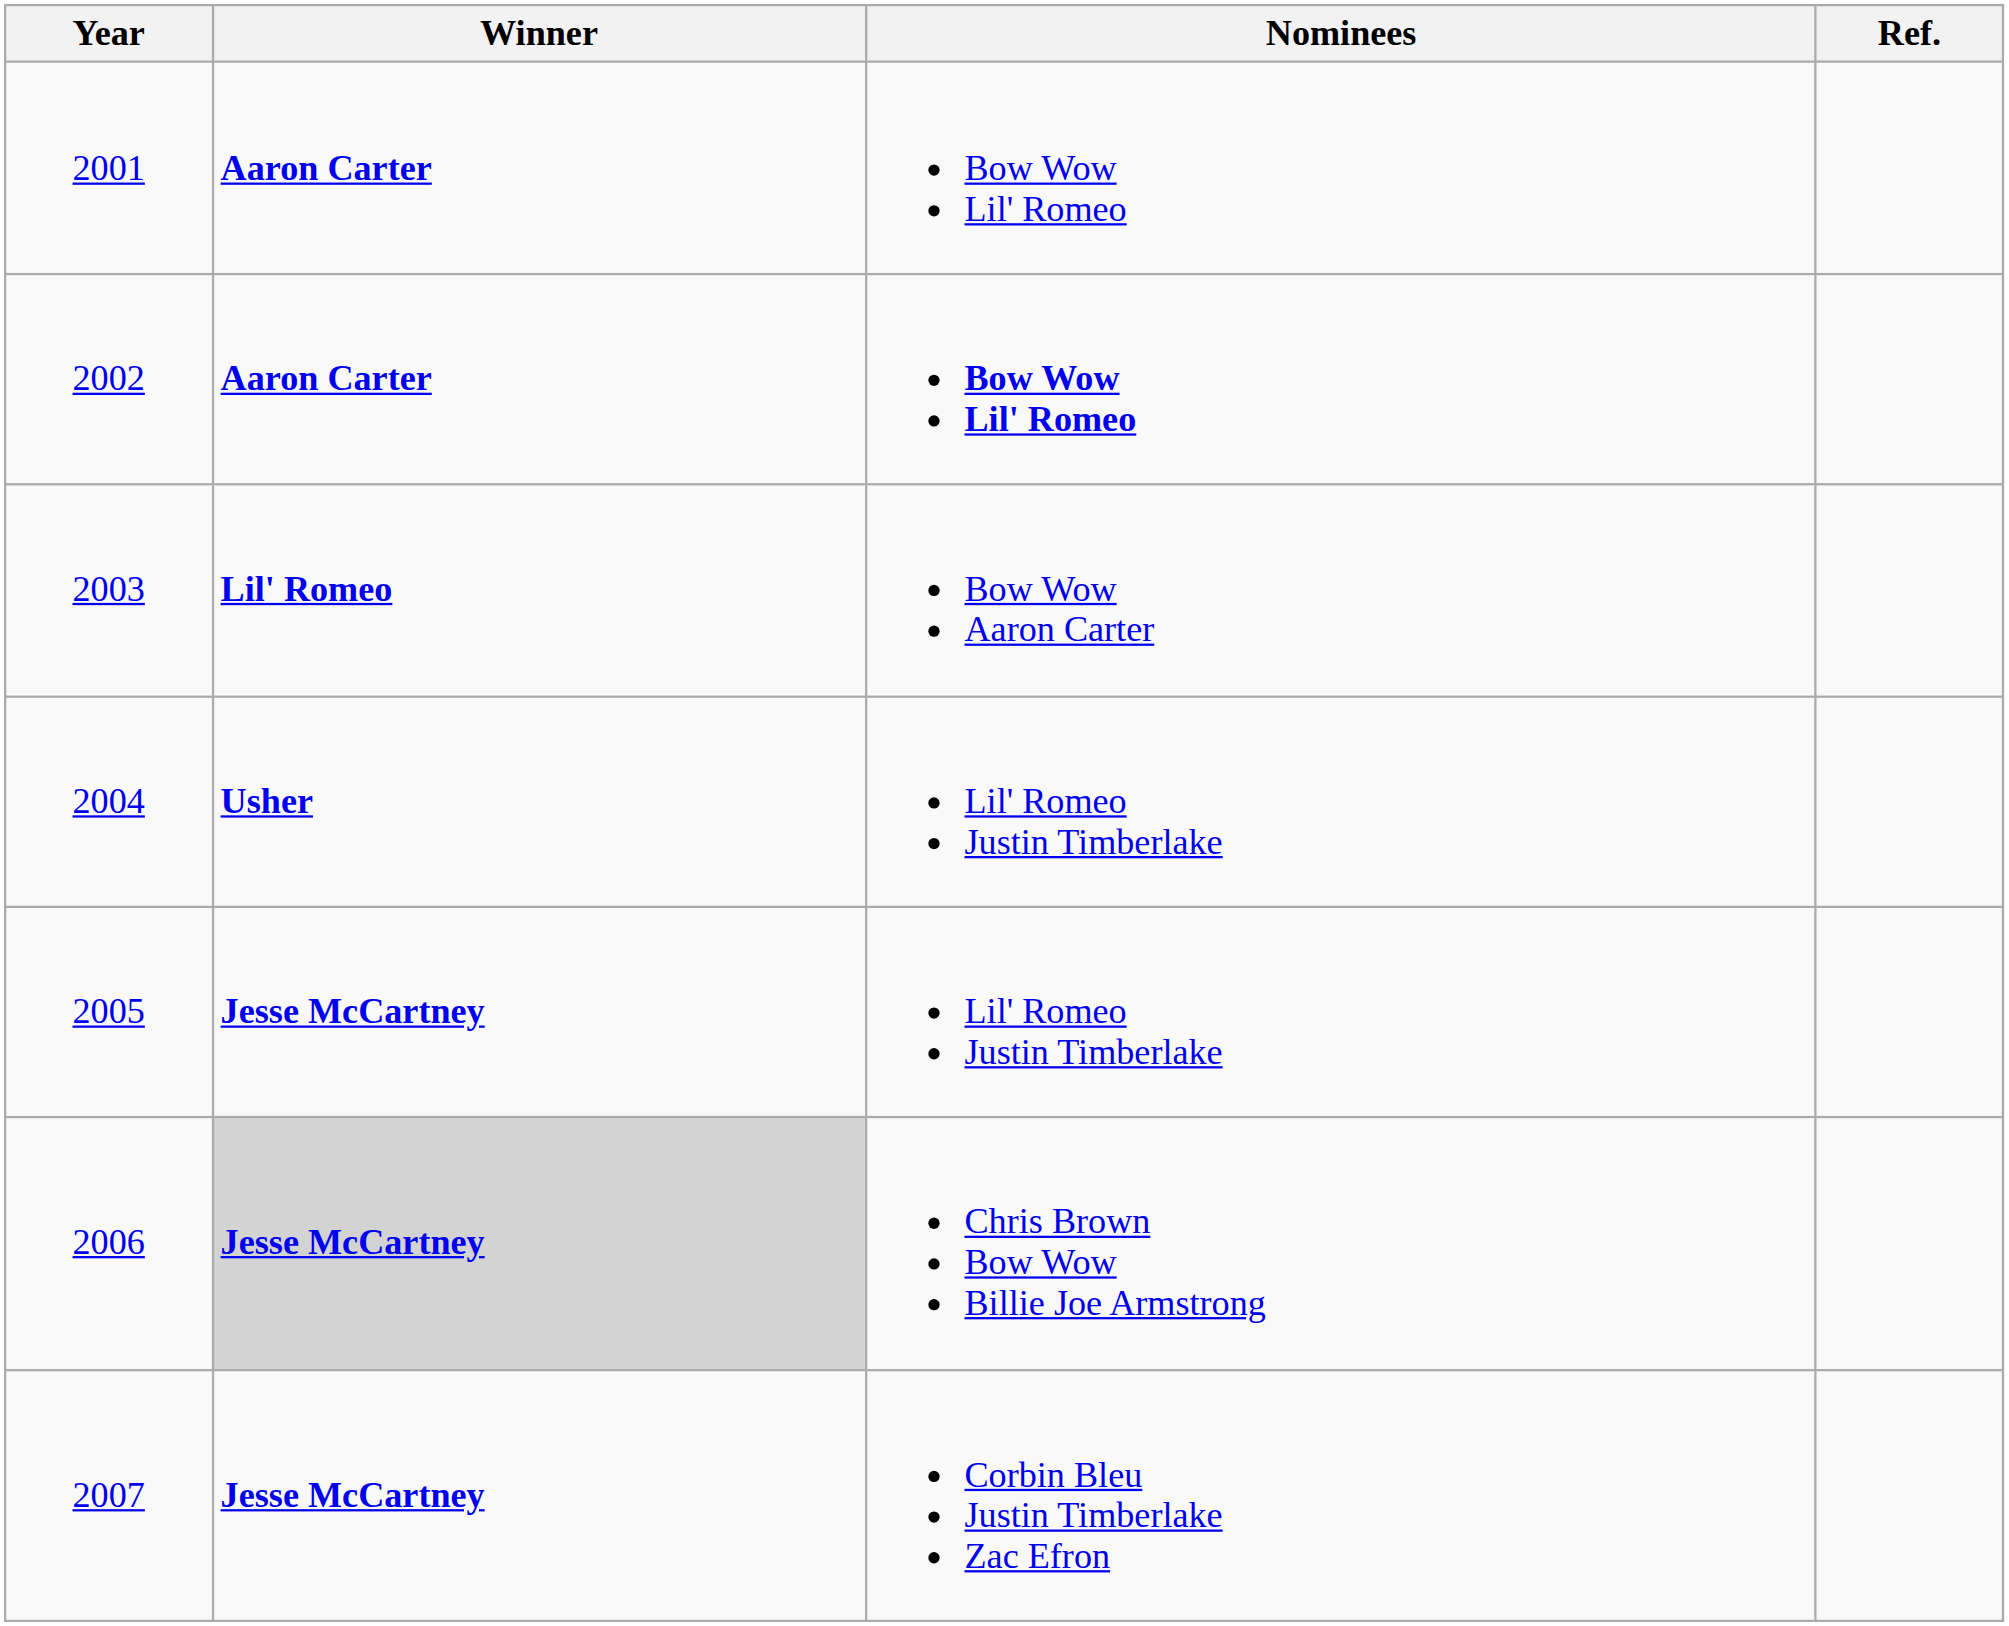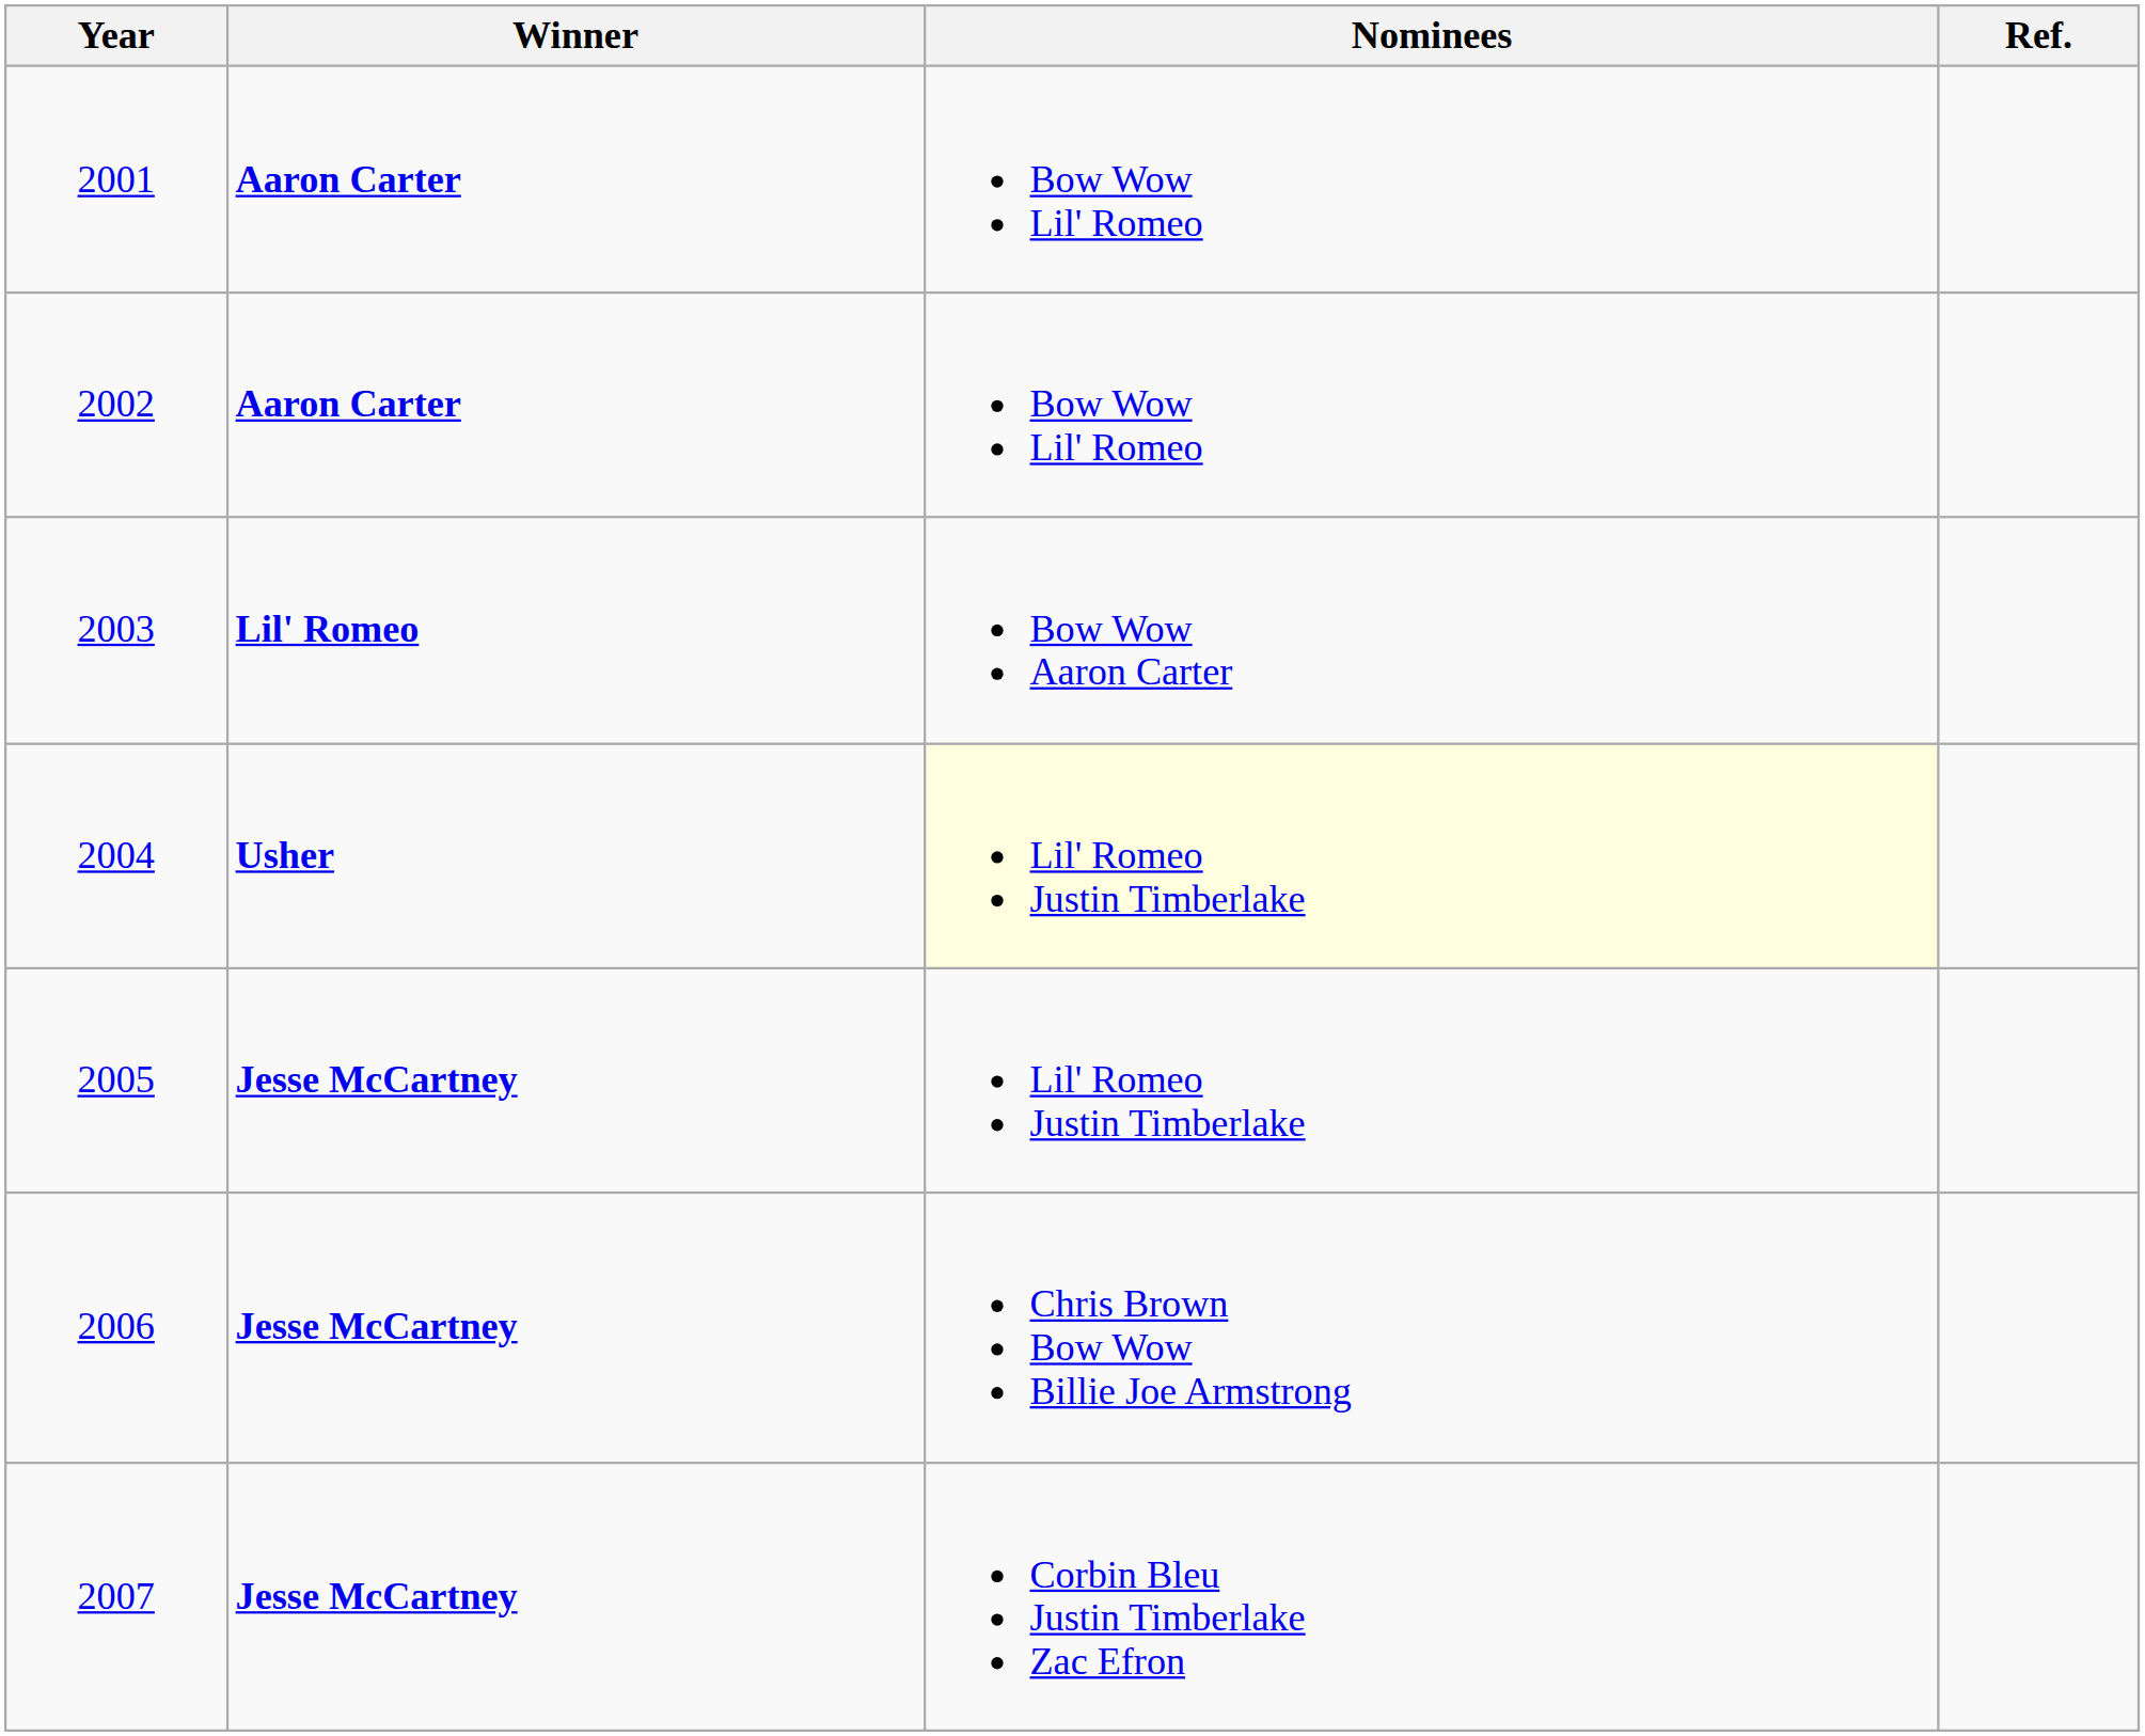2002 | Nominees: bold -> normal
2004 | Nominees: no background -> lightyellow background
2006 | Winner: lightgrey background -> no background
